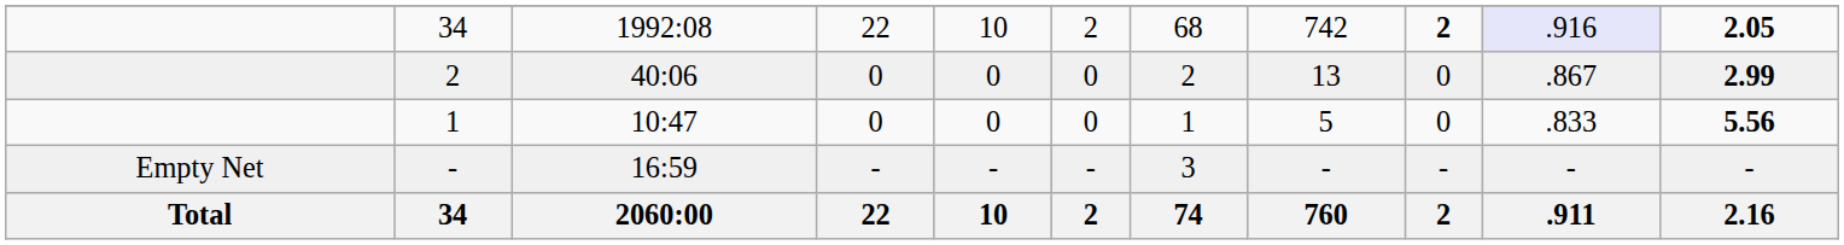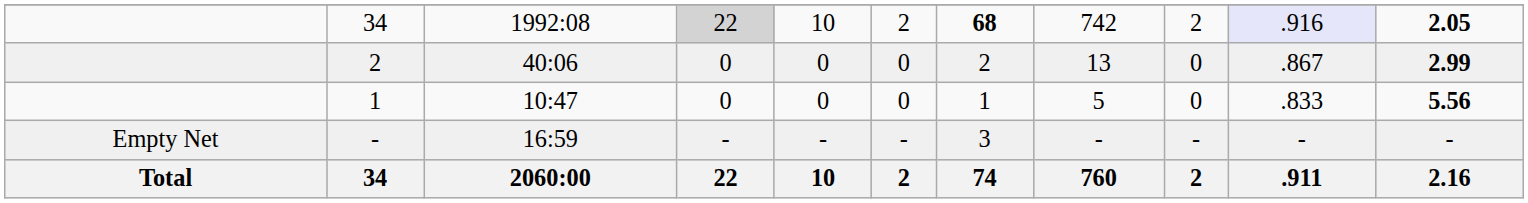34 / 1992:08 | column 4: no background -> lightgrey background
34 / 1992:08 | column 7: normal -> bold
34 / 1992:08 | column 9: bold -> normal
